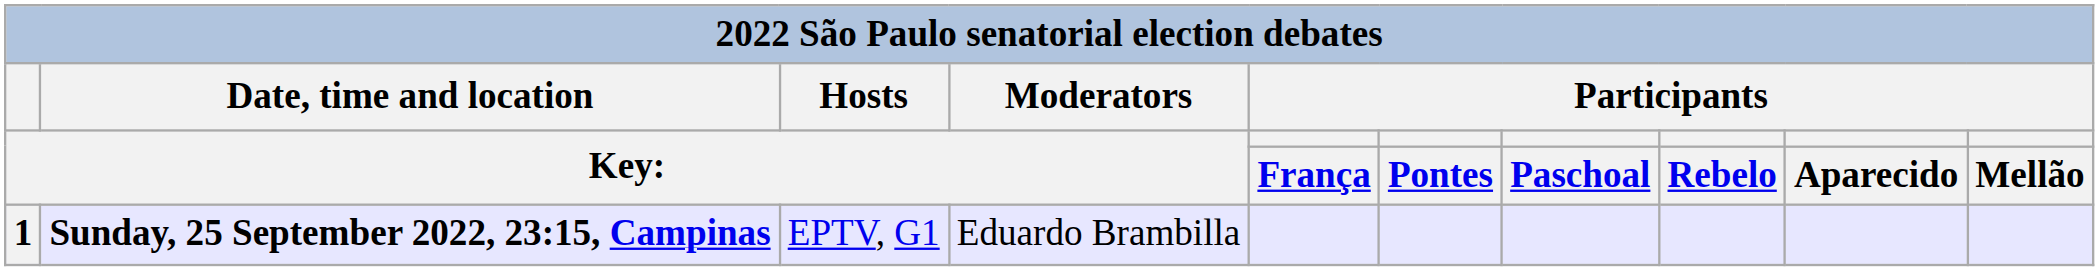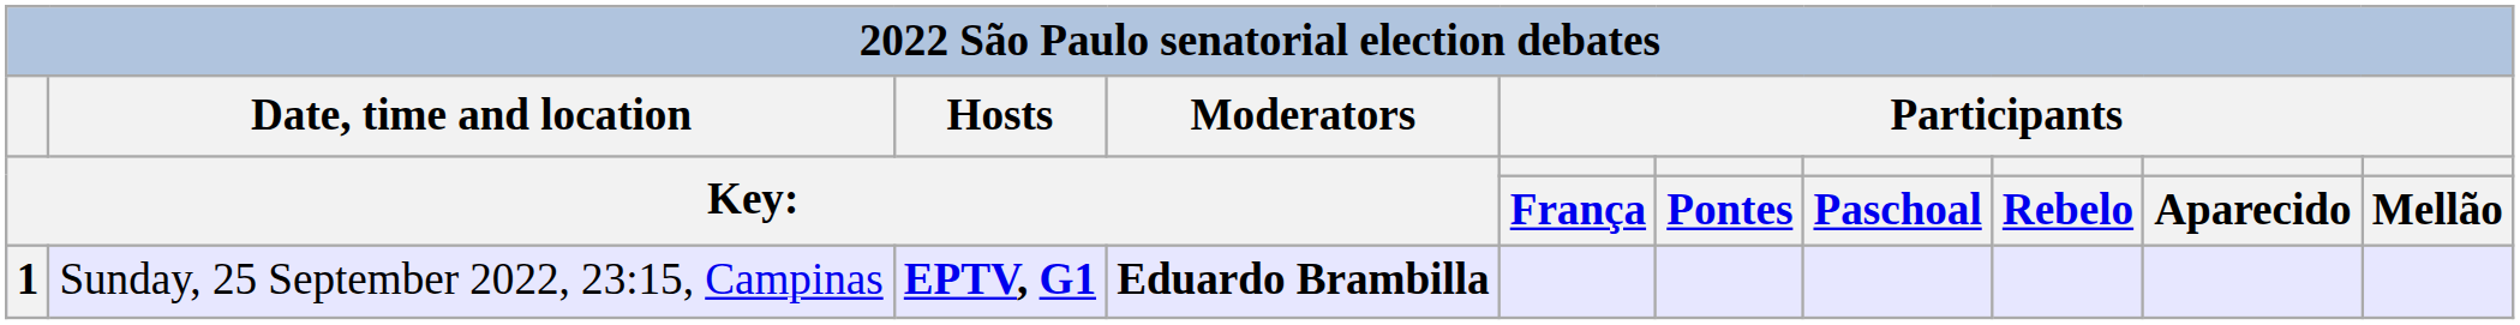1 | Date, time and location / Key:: bold -> normal
1 | Hosts / Key:: normal -> bold
1 | Moderators / Key:: normal -> bold
